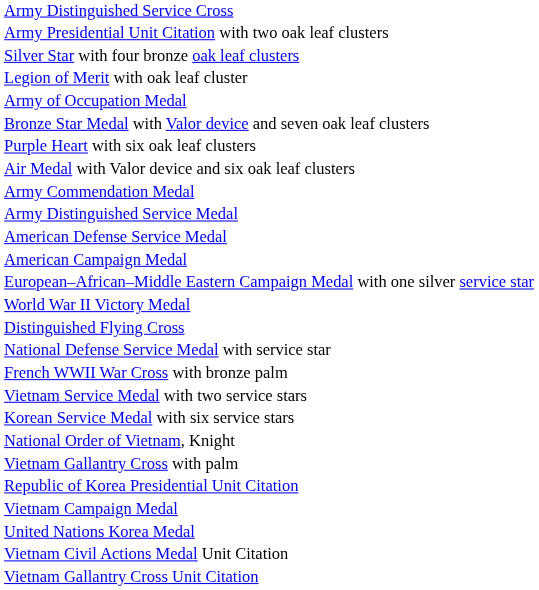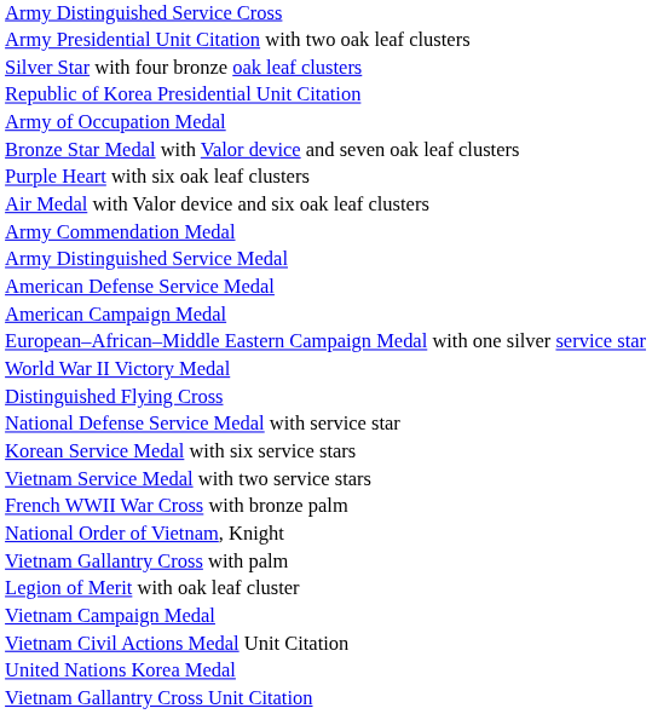row 4 | column 1: Legion of Merit with oak leaf cluster -> Republic of Korea Presidential Unit Citation
row 17 | column 1: French WWII War Cross with bronze palm -> Korean Service Medal with six service stars
row 19 | column 1: Korean Service Medal with six service stars -> French WWII War Cross with bronze palm
row 22 | column 1: Republic of Korea Presidential Unit Citation -> Legion of Merit with oak leaf cluster
row 24 | column 1: United Nations Korea Medal -> Vietnam Civil Actions Medal Unit Citation
row 25 | column 1: Vietnam Civil Actions Medal Unit Citation -> United Nations Korea Medal
